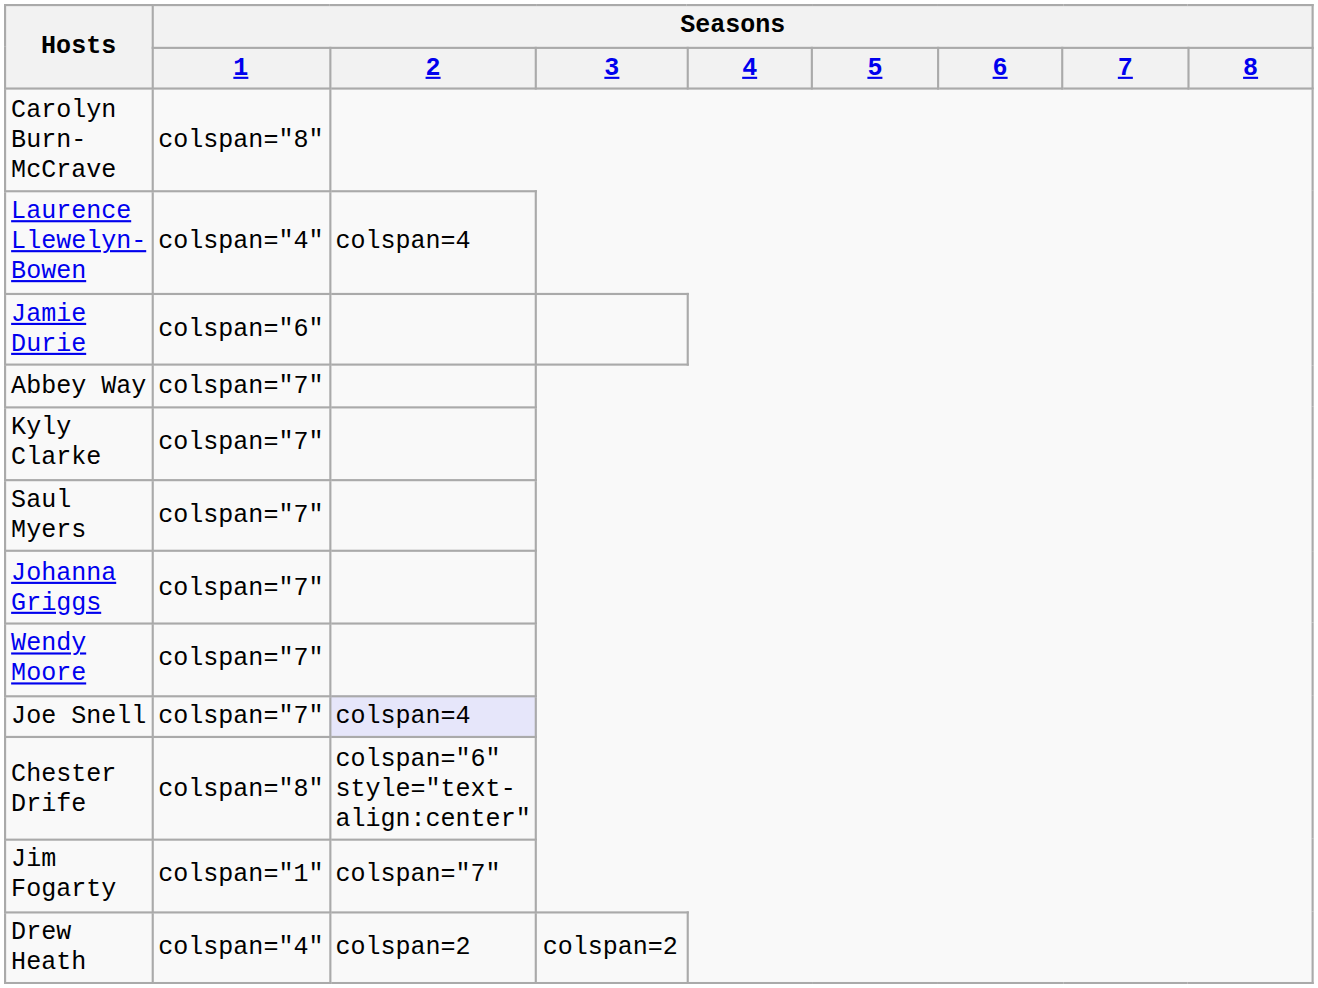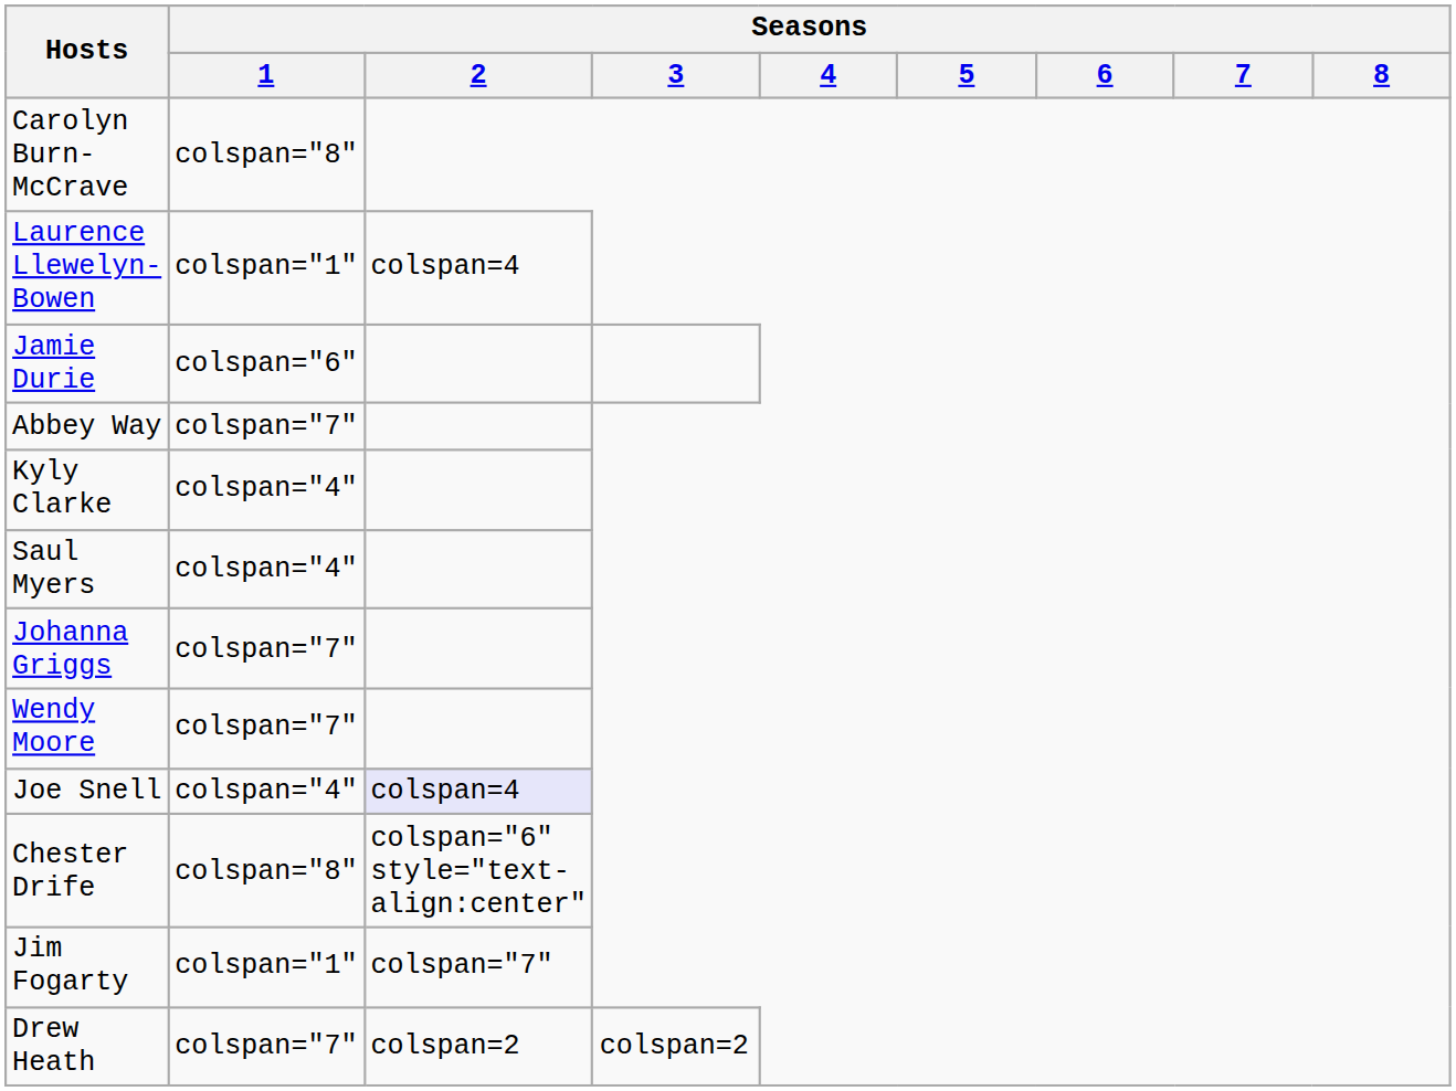Laurence Llewelyn-Bowen | Seasons / 1: colspan="4" -> colspan="1"
Kyly Clarke | Seasons / 1: colspan="7" -> colspan="4"
Saul Myers | Seasons / 1: colspan="7" -> colspan="4"
Joe Snell | Seasons / 1: colspan="7" -> colspan="4"
Drew Heath | Seasons / 1: colspan="4" -> colspan="7"
